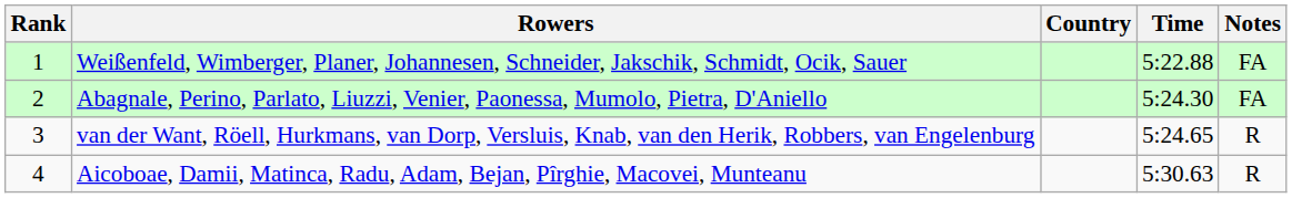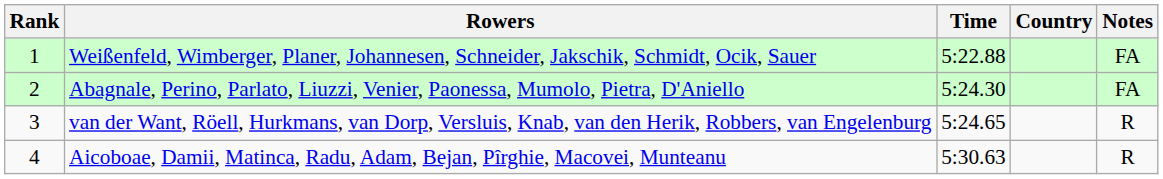columns swapped: Country <-> Time
